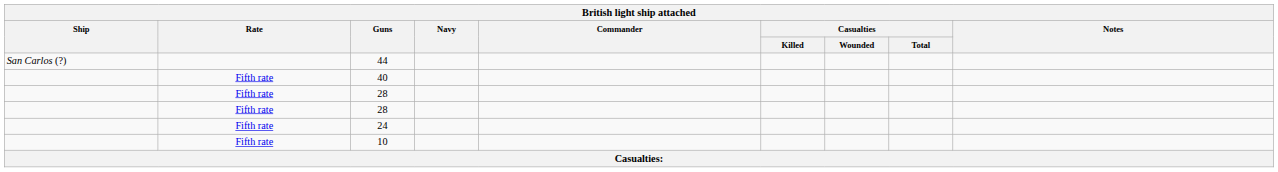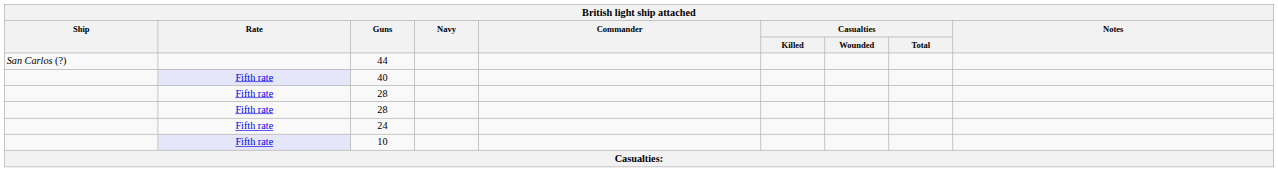40 | Rate: no background -> lavender background
10 | Rate: no background -> lavender background
